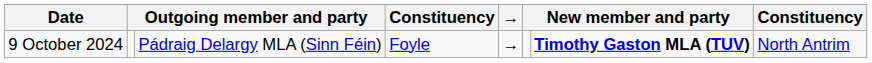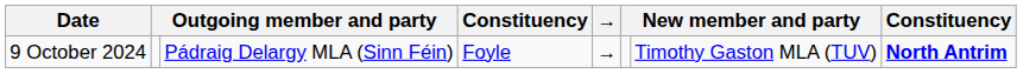9 October 2024 | column 7: bold -> normal
9 October 2024 | column 8: normal -> bold
